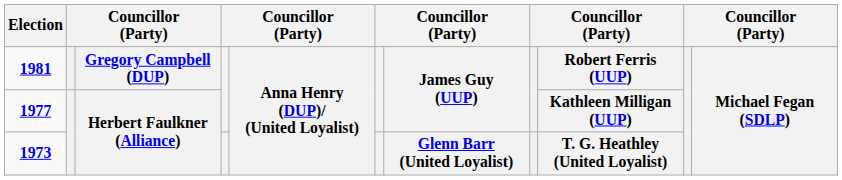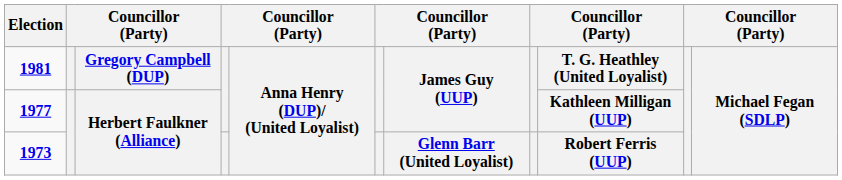1981 | column 9: Robert Ferris (UUP) -> T. G. Heathley (United Loyalist)
1973 | column 9: T. G. Heathley (United Loyalist) -> Robert Ferris (UUP)
